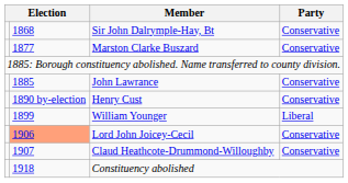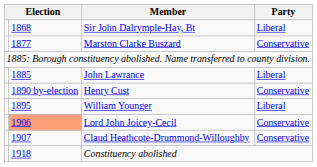Sir John Dalrymple-Hay, Bt | Party: Conservative -> Liberal
John Lawrance | Party: Conservative -> Liberal
William Younger | column 2: 1899 -> 1895
